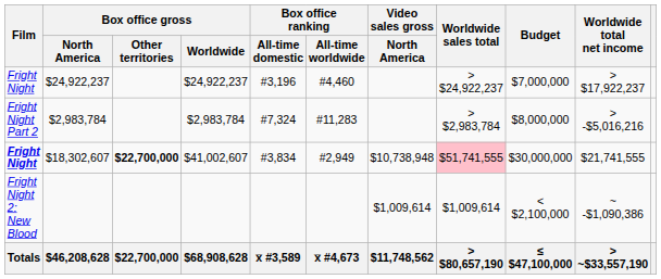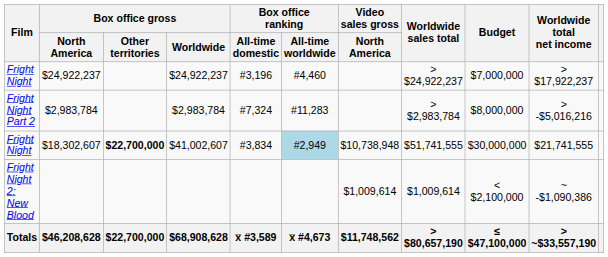$18,302,607 | Film: bold -> normal
$18,302,607 | Box office ranking / All-time worldwide: no background -> lightblue background
$18,302,607 | Worldwide sales total: pink background -> no background
